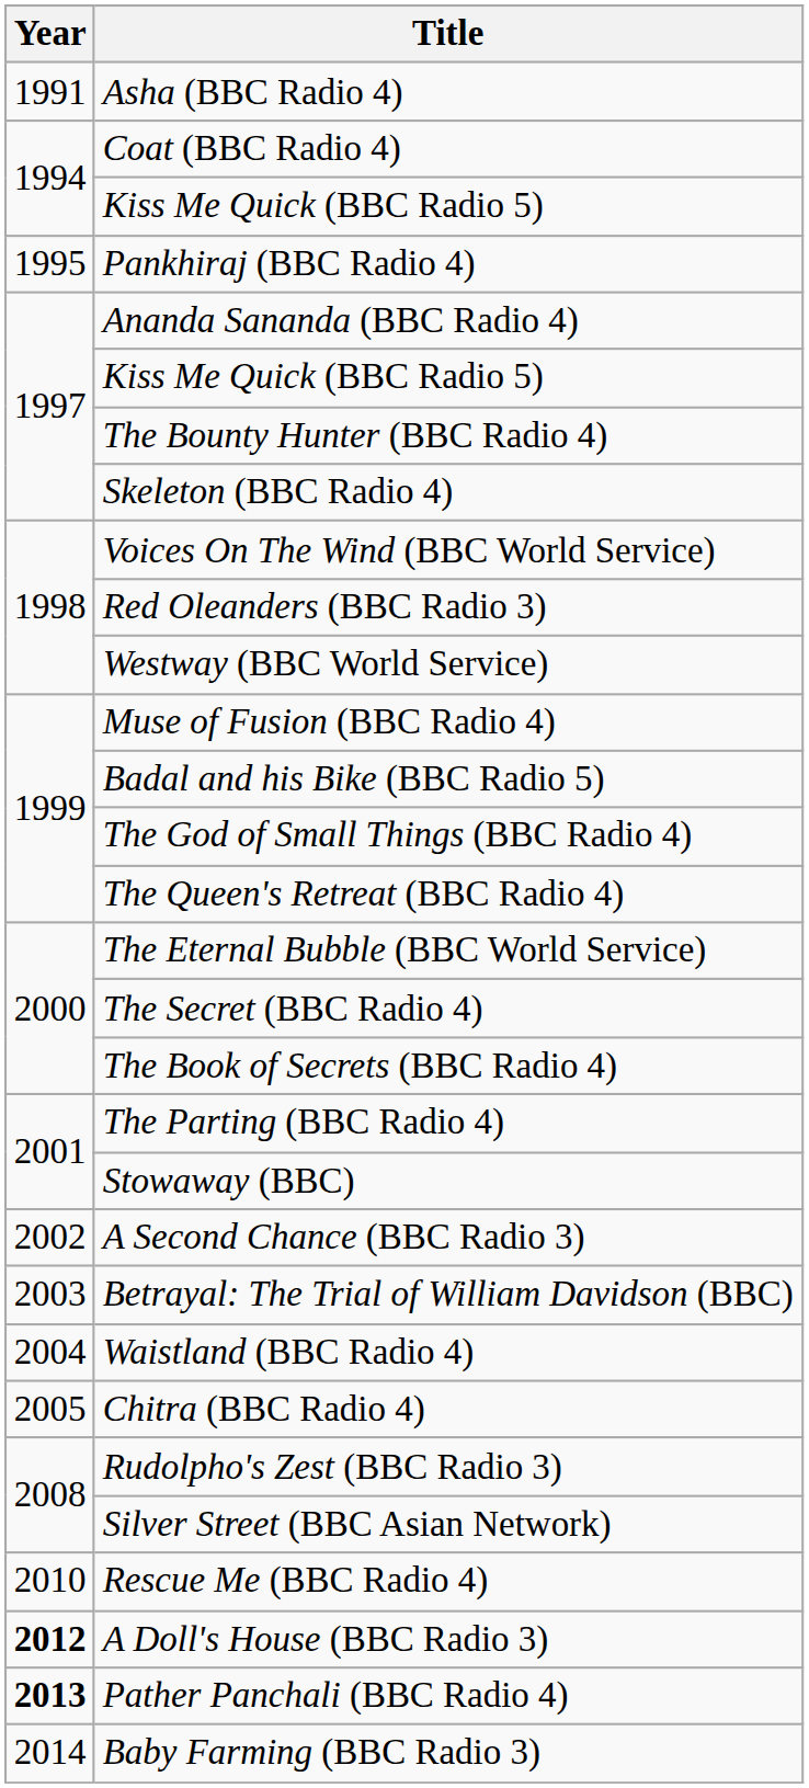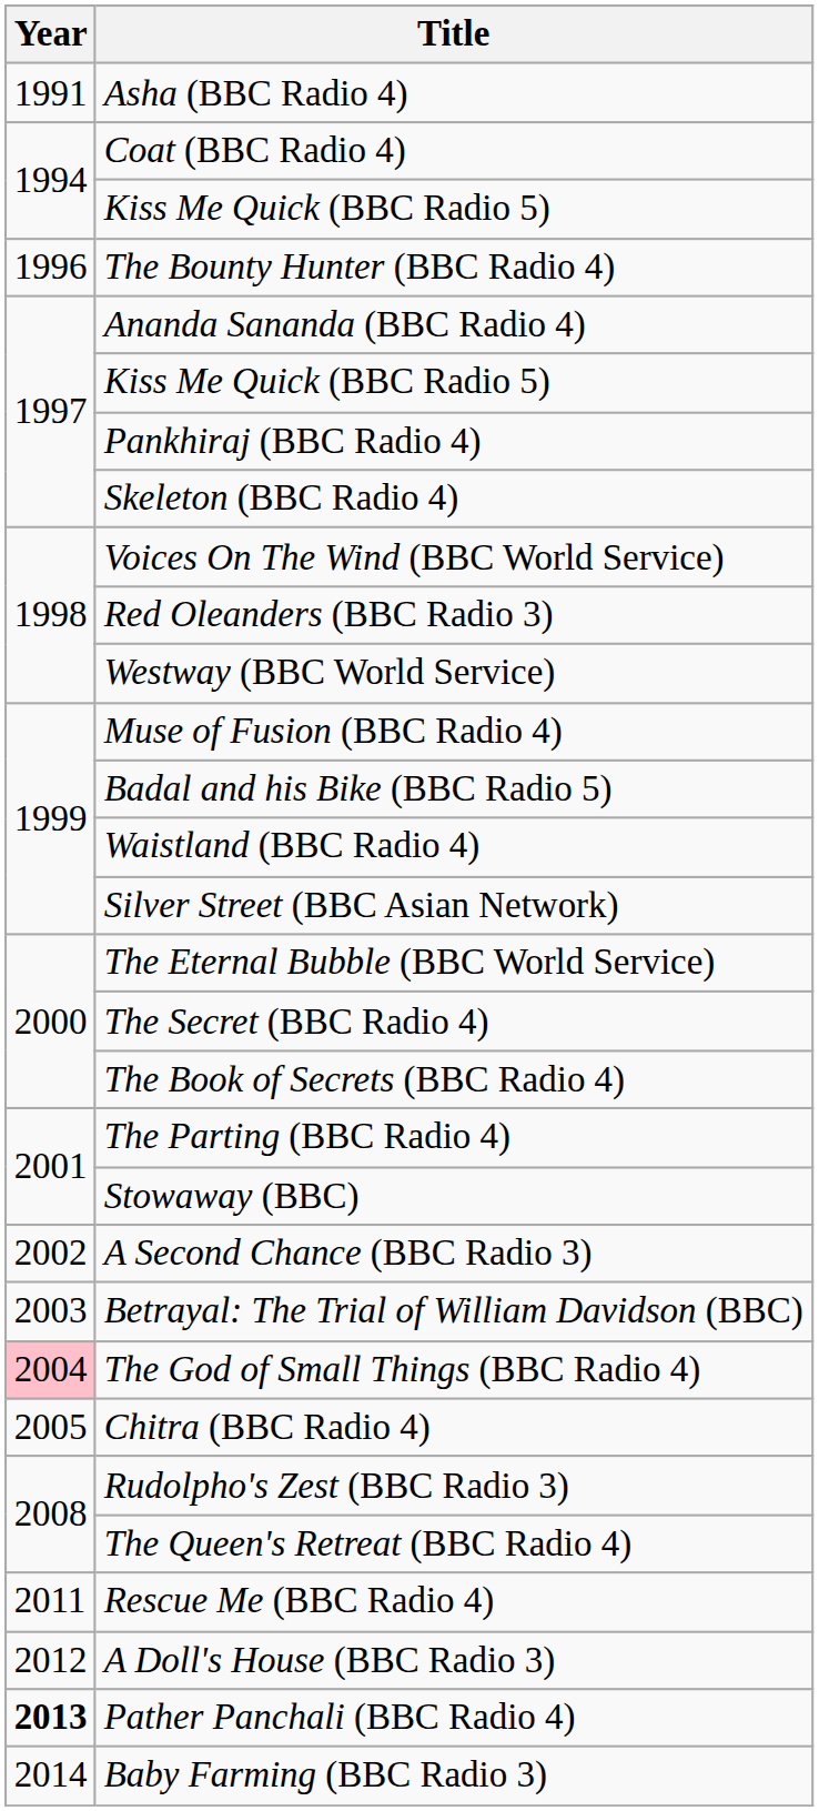row 5 | Year: 1995 -> 1996
row 5 | Title: Pankhiraj (BBC Radio 4) -> The Bounty Hunter (BBC Radio 4)
row 8 | Title: The Bounty Hunter (BBC Radio 4) -> Pankhiraj (BBC Radio 4)
row 15 | Title: The God of Small Things (BBC Radio 4) -> Waistland (BBC Radio 4)
row 16 | Title: The Queen's Retreat (BBC Radio 4) -> Silver Street (BBC Asian Network)
row 24 | Year: no background -> pink background
row 24 | Title: Waistland (BBC Radio 4) -> The God of Small Things (BBC Radio 4)
row 27 | Title: Silver Street (BBC Asian Network) -> The Queen's Retreat (BBC Radio 4)
row 28 | Year: 2010 -> 2011
row 29 | Year: bold -> normal
